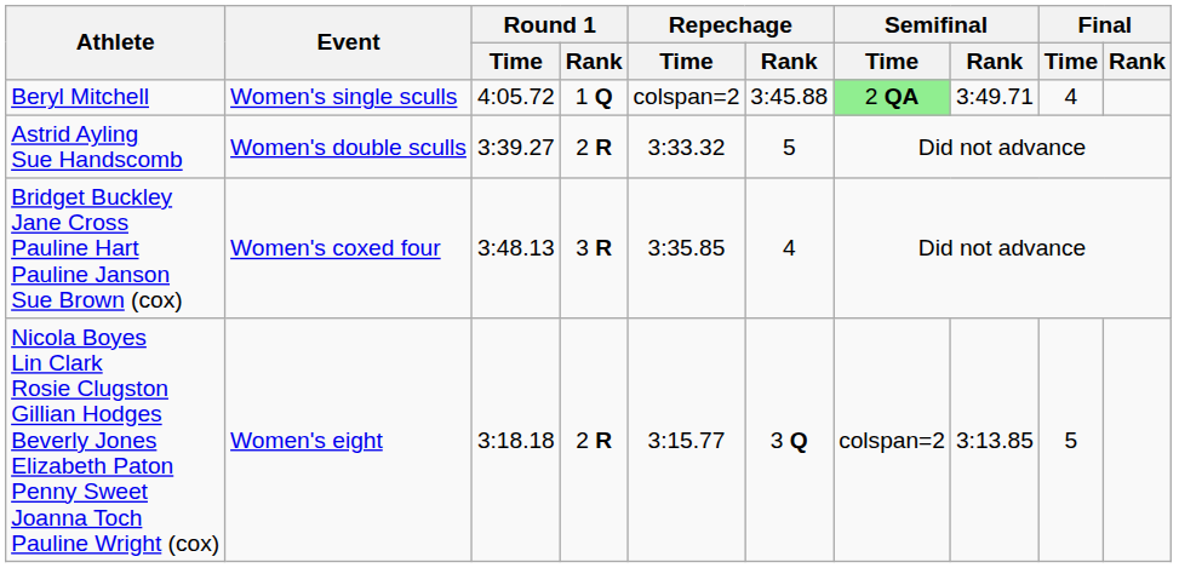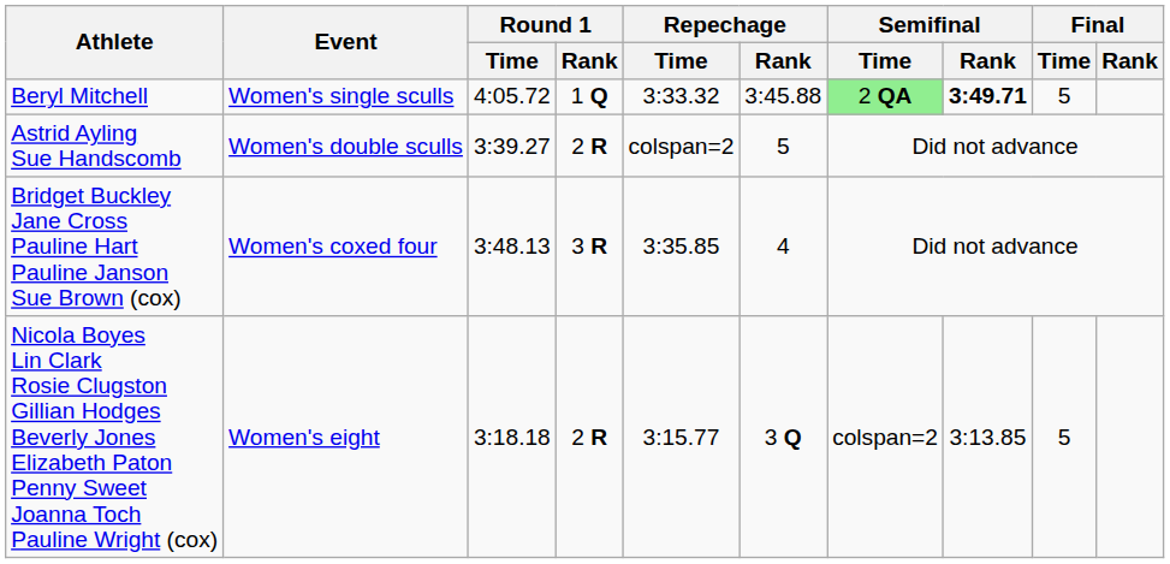Beryl Mitchell | Repechage / Time: colspan=2 -> 3:33.32
Beryl Mitchell | Semifinal / Rank: normal -> bold
Beryl Mitchell | Final / Time: 4 -> 5
Astrid Ayling Sue Handscomb | Repechage / Time: 3:33.32 -> colspan=2
